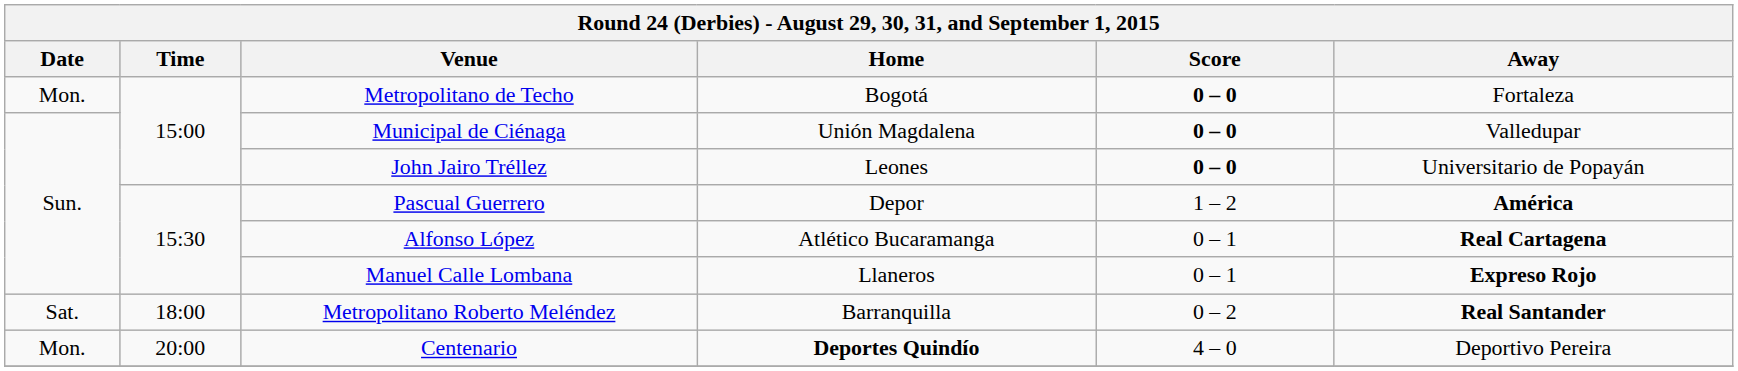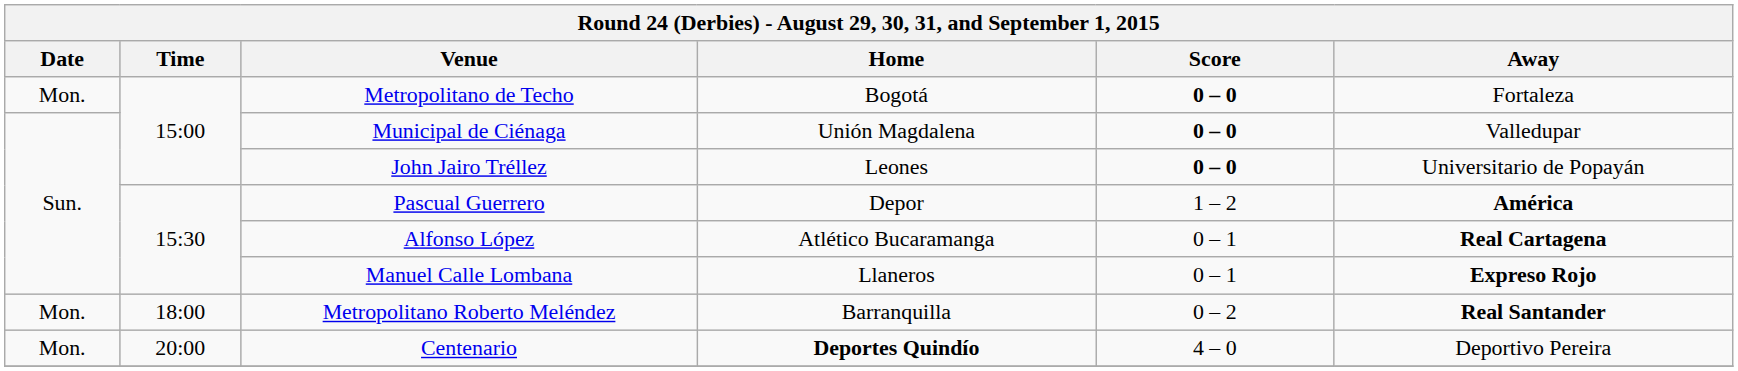Metropolitano Roberto Meléndez | Date: Sat. -> Mon.
